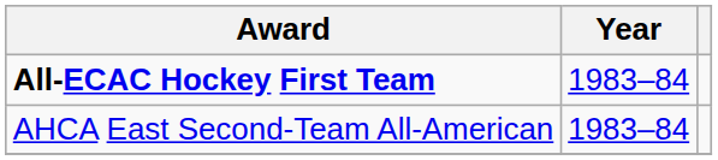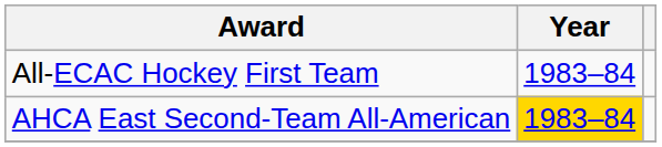row 2 | Award: bold -> normal
row 3 | Year: no background -> gold background
